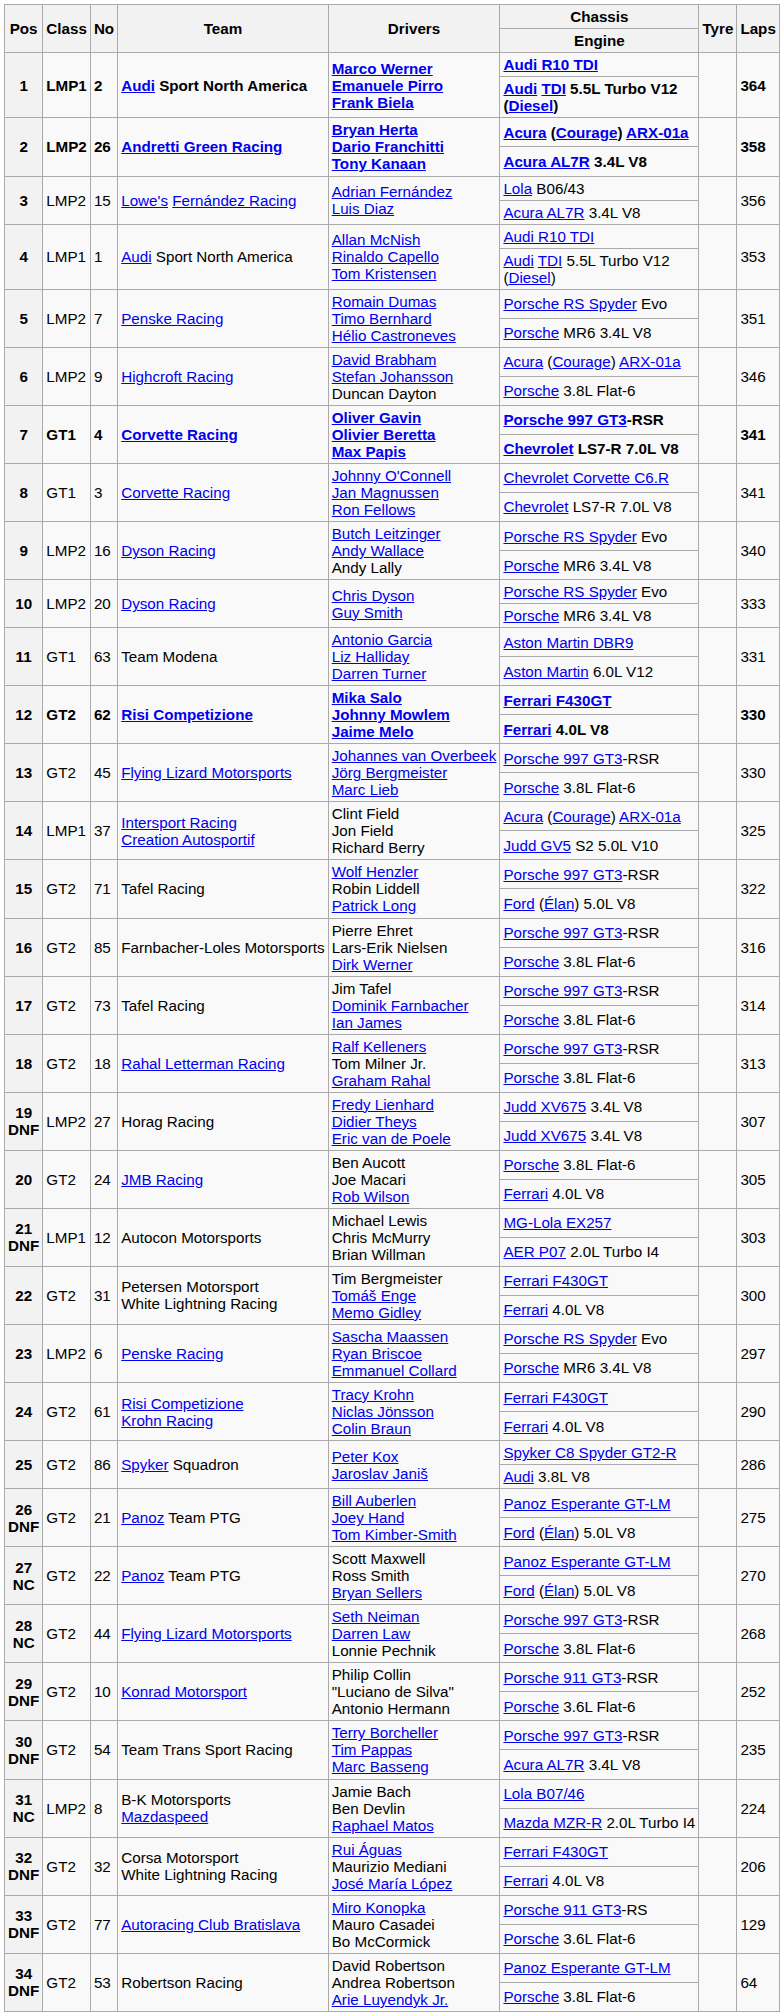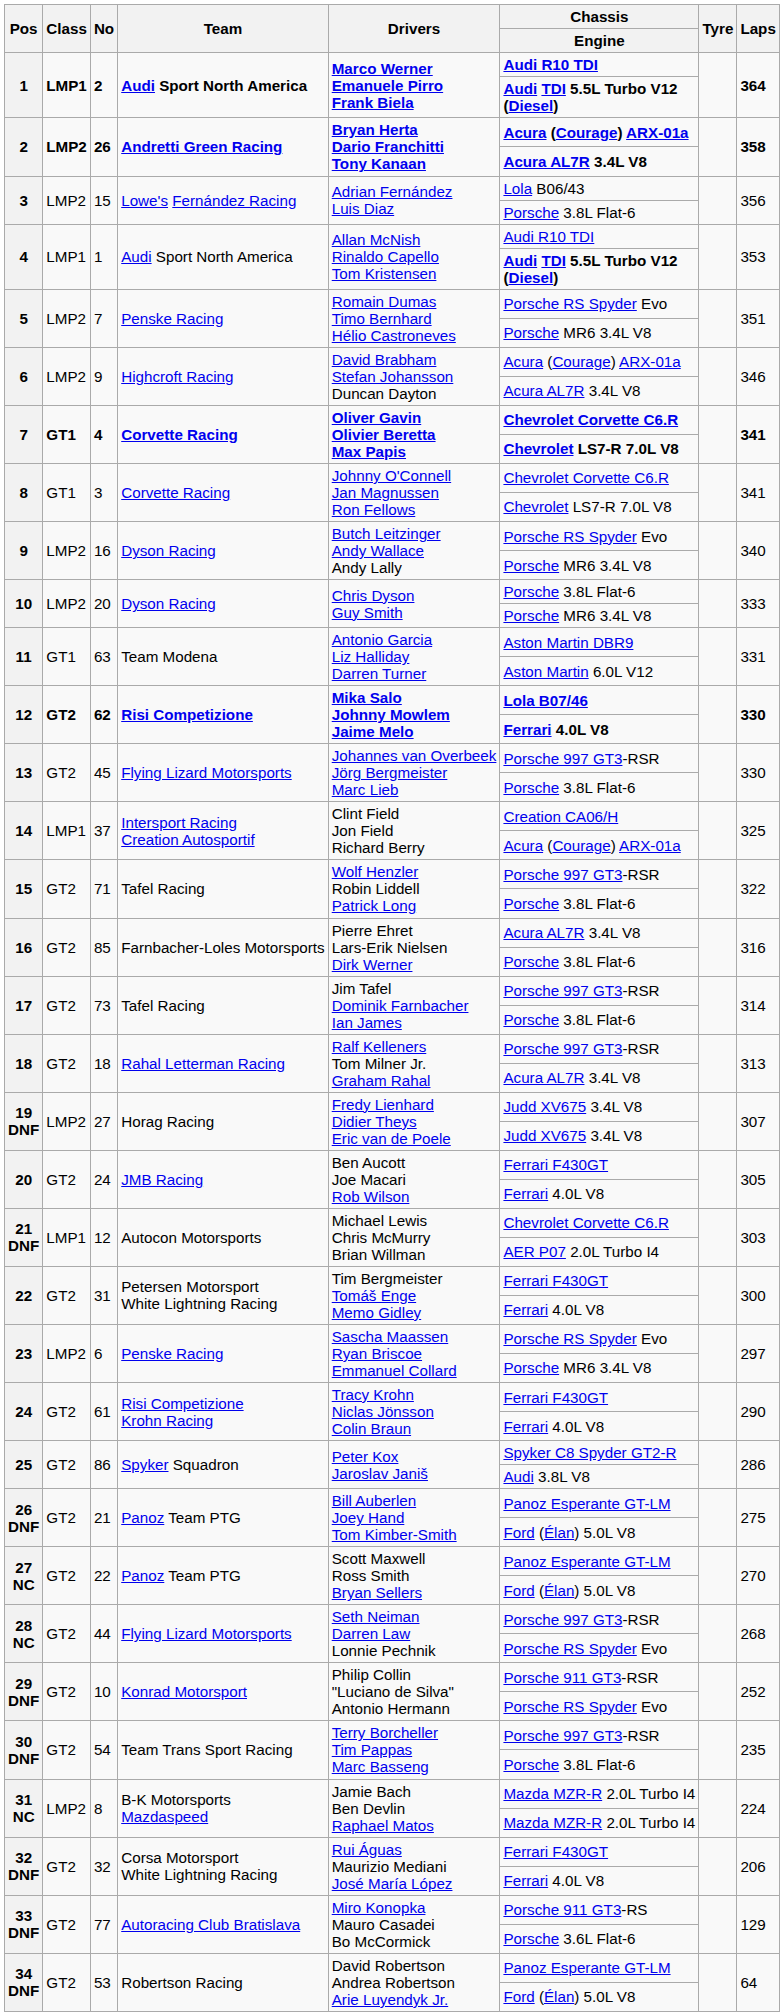row 8 | Chassis / Engine: Acura AL7R 3.4L V8 -> Porsche 3.8L Flat-6
row 10 | Chassis / Engine: normal -> bold
row 14 | Chassis / Engine: Porsche 3.8L Flat-6 -> Acura AL7R 3.4L V8
row 15 | Chassis / Engine: Porsche 997 GT3-RSR -> Chevrolet Corvette C6.R
row 21 | Chassis / Engine: Porsche RS Spyder Evo -> Porsche 3.8L Flat-6
row 25 | Chassis / Engine: Ferrari F430GT -> Lola B07/46
row 29 | Chassis / Engine: Acura (Courage) ARX-01a -> Creation CA06/H
row 30 | Chassis / Engine: Judd GV5 S2 5.0L V10 -> Acura (Courage) ARX-01a
row 32 | Chassis / Engine: Ford (Élan) 5.0L V8 -> Porsche 3.8L Flat-6
row 33 | Chassis / Engine: Porsche 997 GT3-RSR -> Acura AL7R 3.4L V8
row 38 | Chassis / Engine: Porsche 3.8L Flat-6 -> Acura AL7R 3.4L V8
row 41 | Chassis / Engine: Porsche 3.8L Flat-6 -> Ferrari F430GT
row 43 | Chassis / Engine: MG-Lola EX257 -> Chevrolet Corvette C6.R
row 58 | Chassis / Engine: Porsche 3.8L Flat-6 -> Porsche RS Spyder Evo
row 60 | Chassis / Engine: Porsche 3.6L Flat-6 -> Porsche RS Spyder Evo
row 62 | Chassis / Engine: Acura AL7R 3.4L V8 -> Porsche 3.8L Flat-6
row 63 | Chassis / Engine: Lola B07/46 -> Mazda MZR-R 2.0L Turbo I4
row 70 | Chassis / Engine: Porsche 3.8L Flat-6 -> Ford (Élan) 5.0L V8
